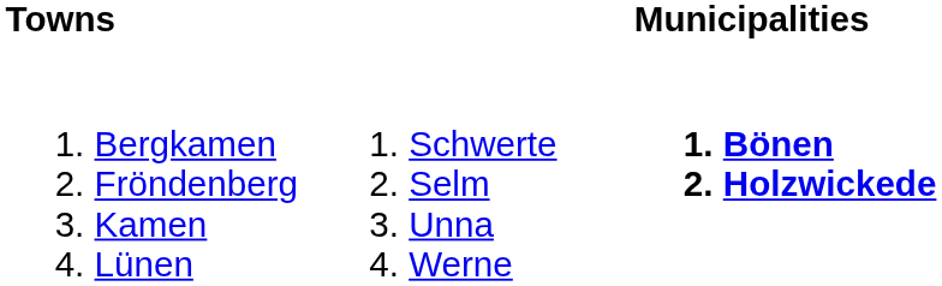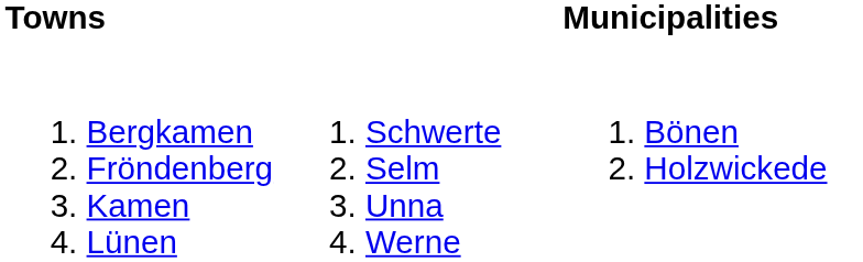Bergkamen Fröndenberg Kamen Lünen | Municipalities: bold -> normal
